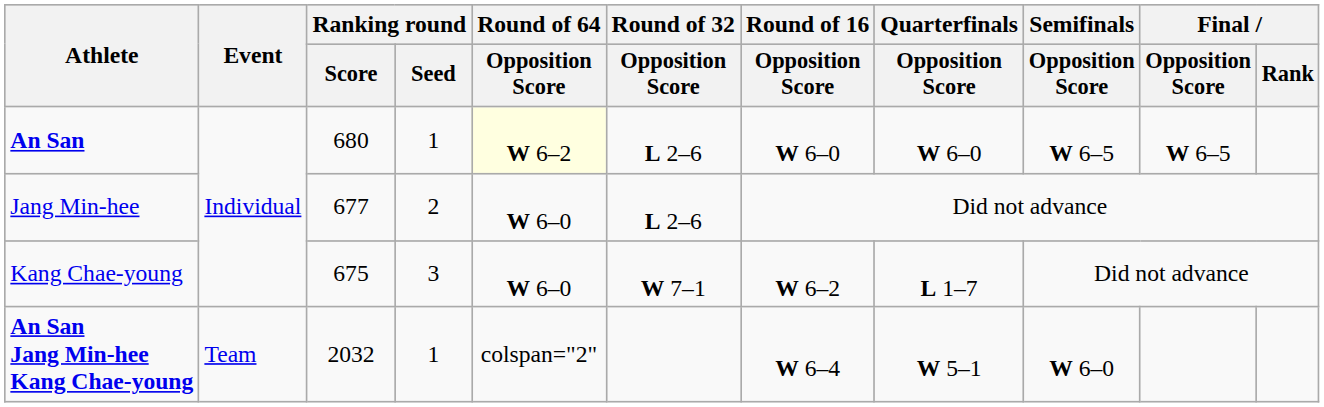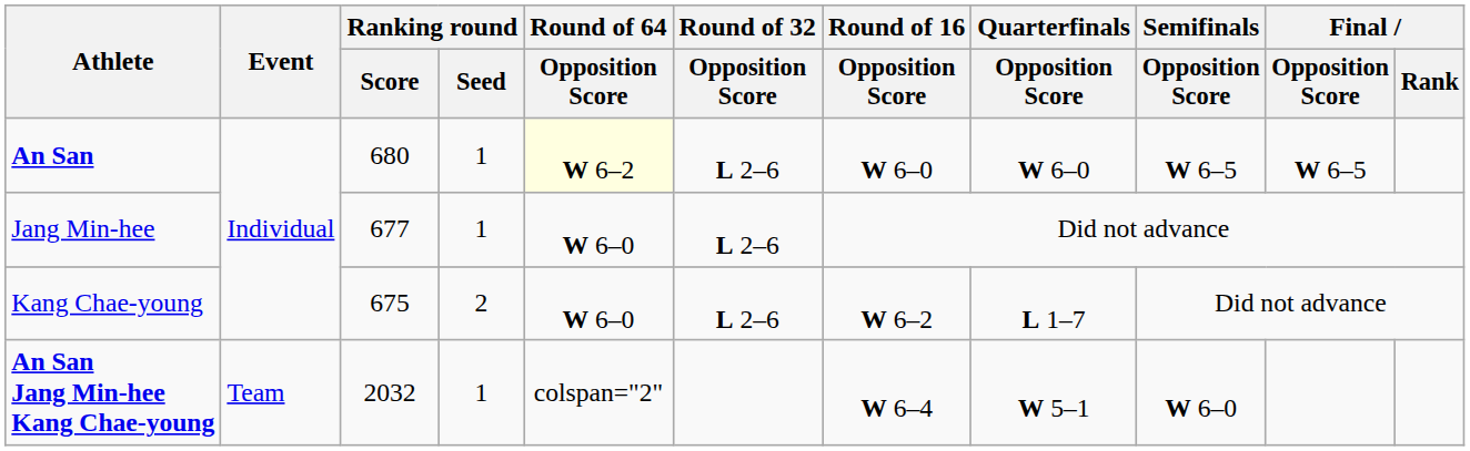Jang Min-hee | Ranking round / Seed: 2 -> 1
Kang Chae-young | Ranking round / Seed: 3 -> 2
Kang Chae-young | Round of 32 / Opposition Score: W 7–1 -> L 2–6
